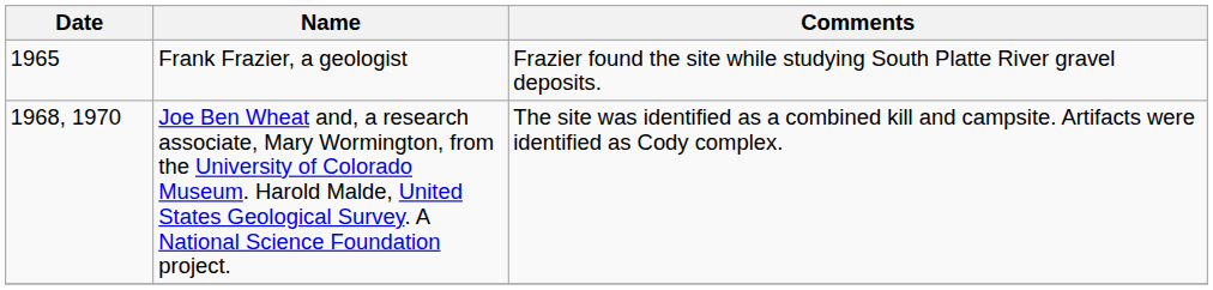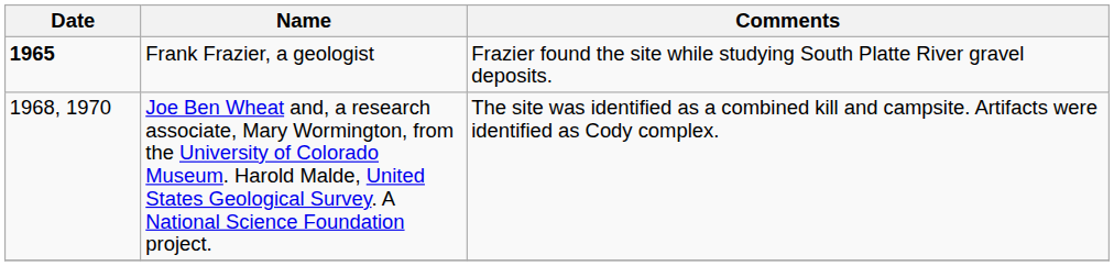Frank Frazier, a geologist | Date: normal -> bold
